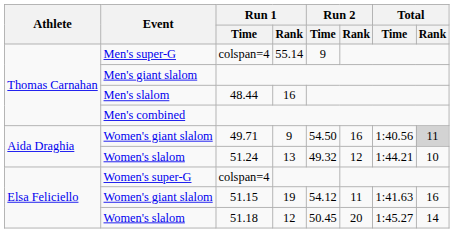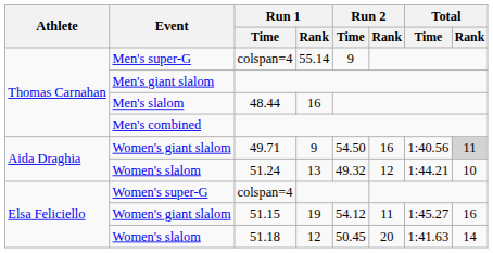Women's giant slalom / 51.15 | Total / Time: 1:41.63 -> 1:45.27
Women's slalom / 51.18 | Total / Time: 1:45.27 -> 1:41.63
